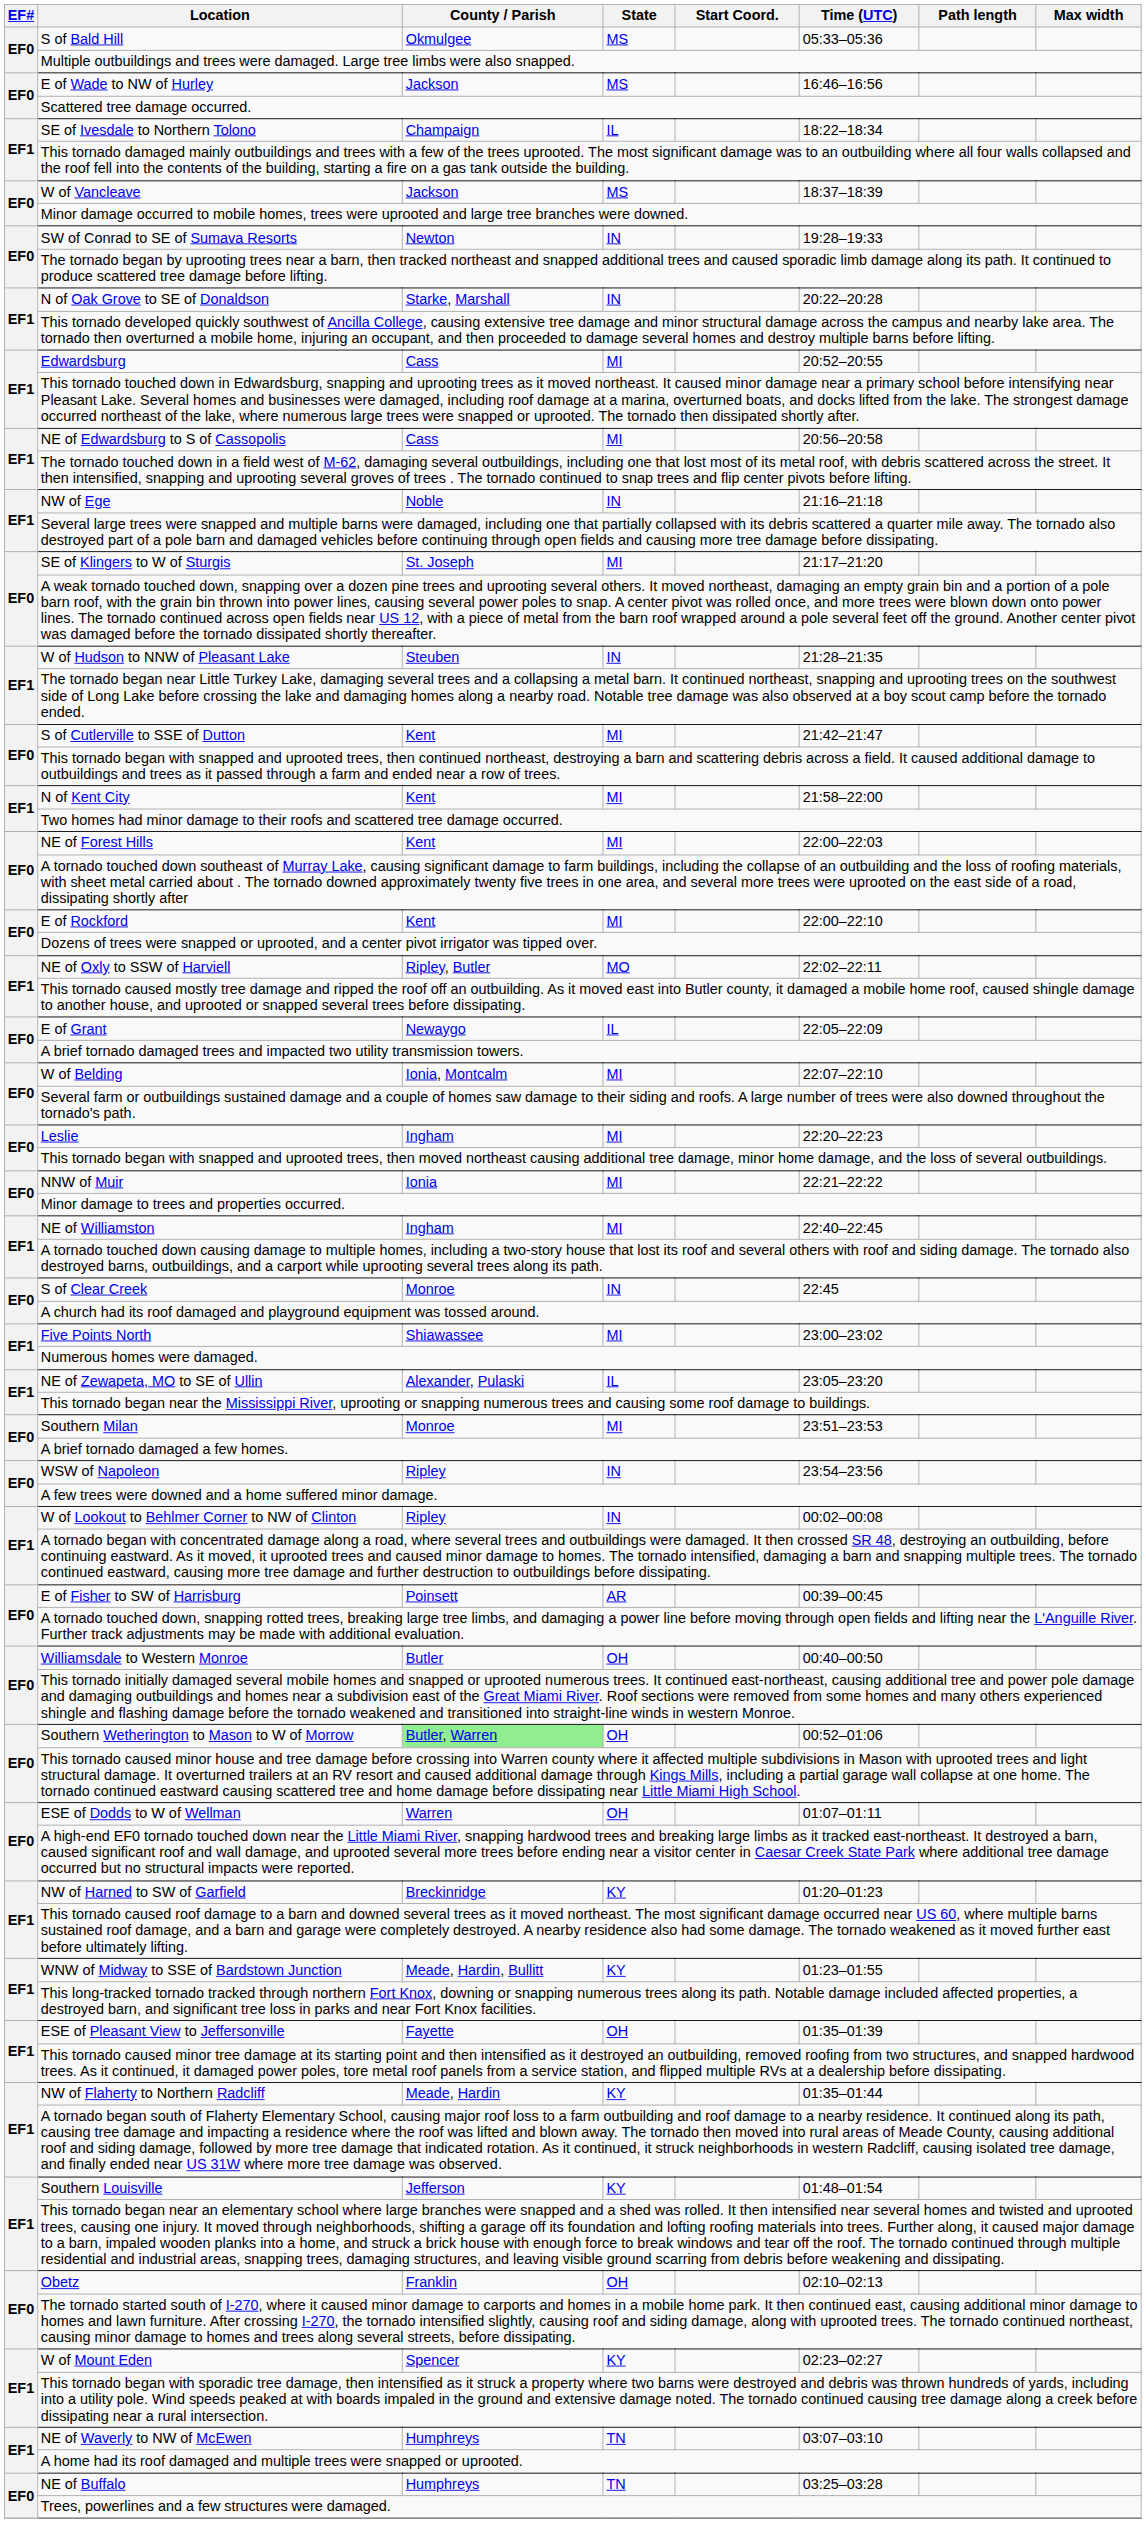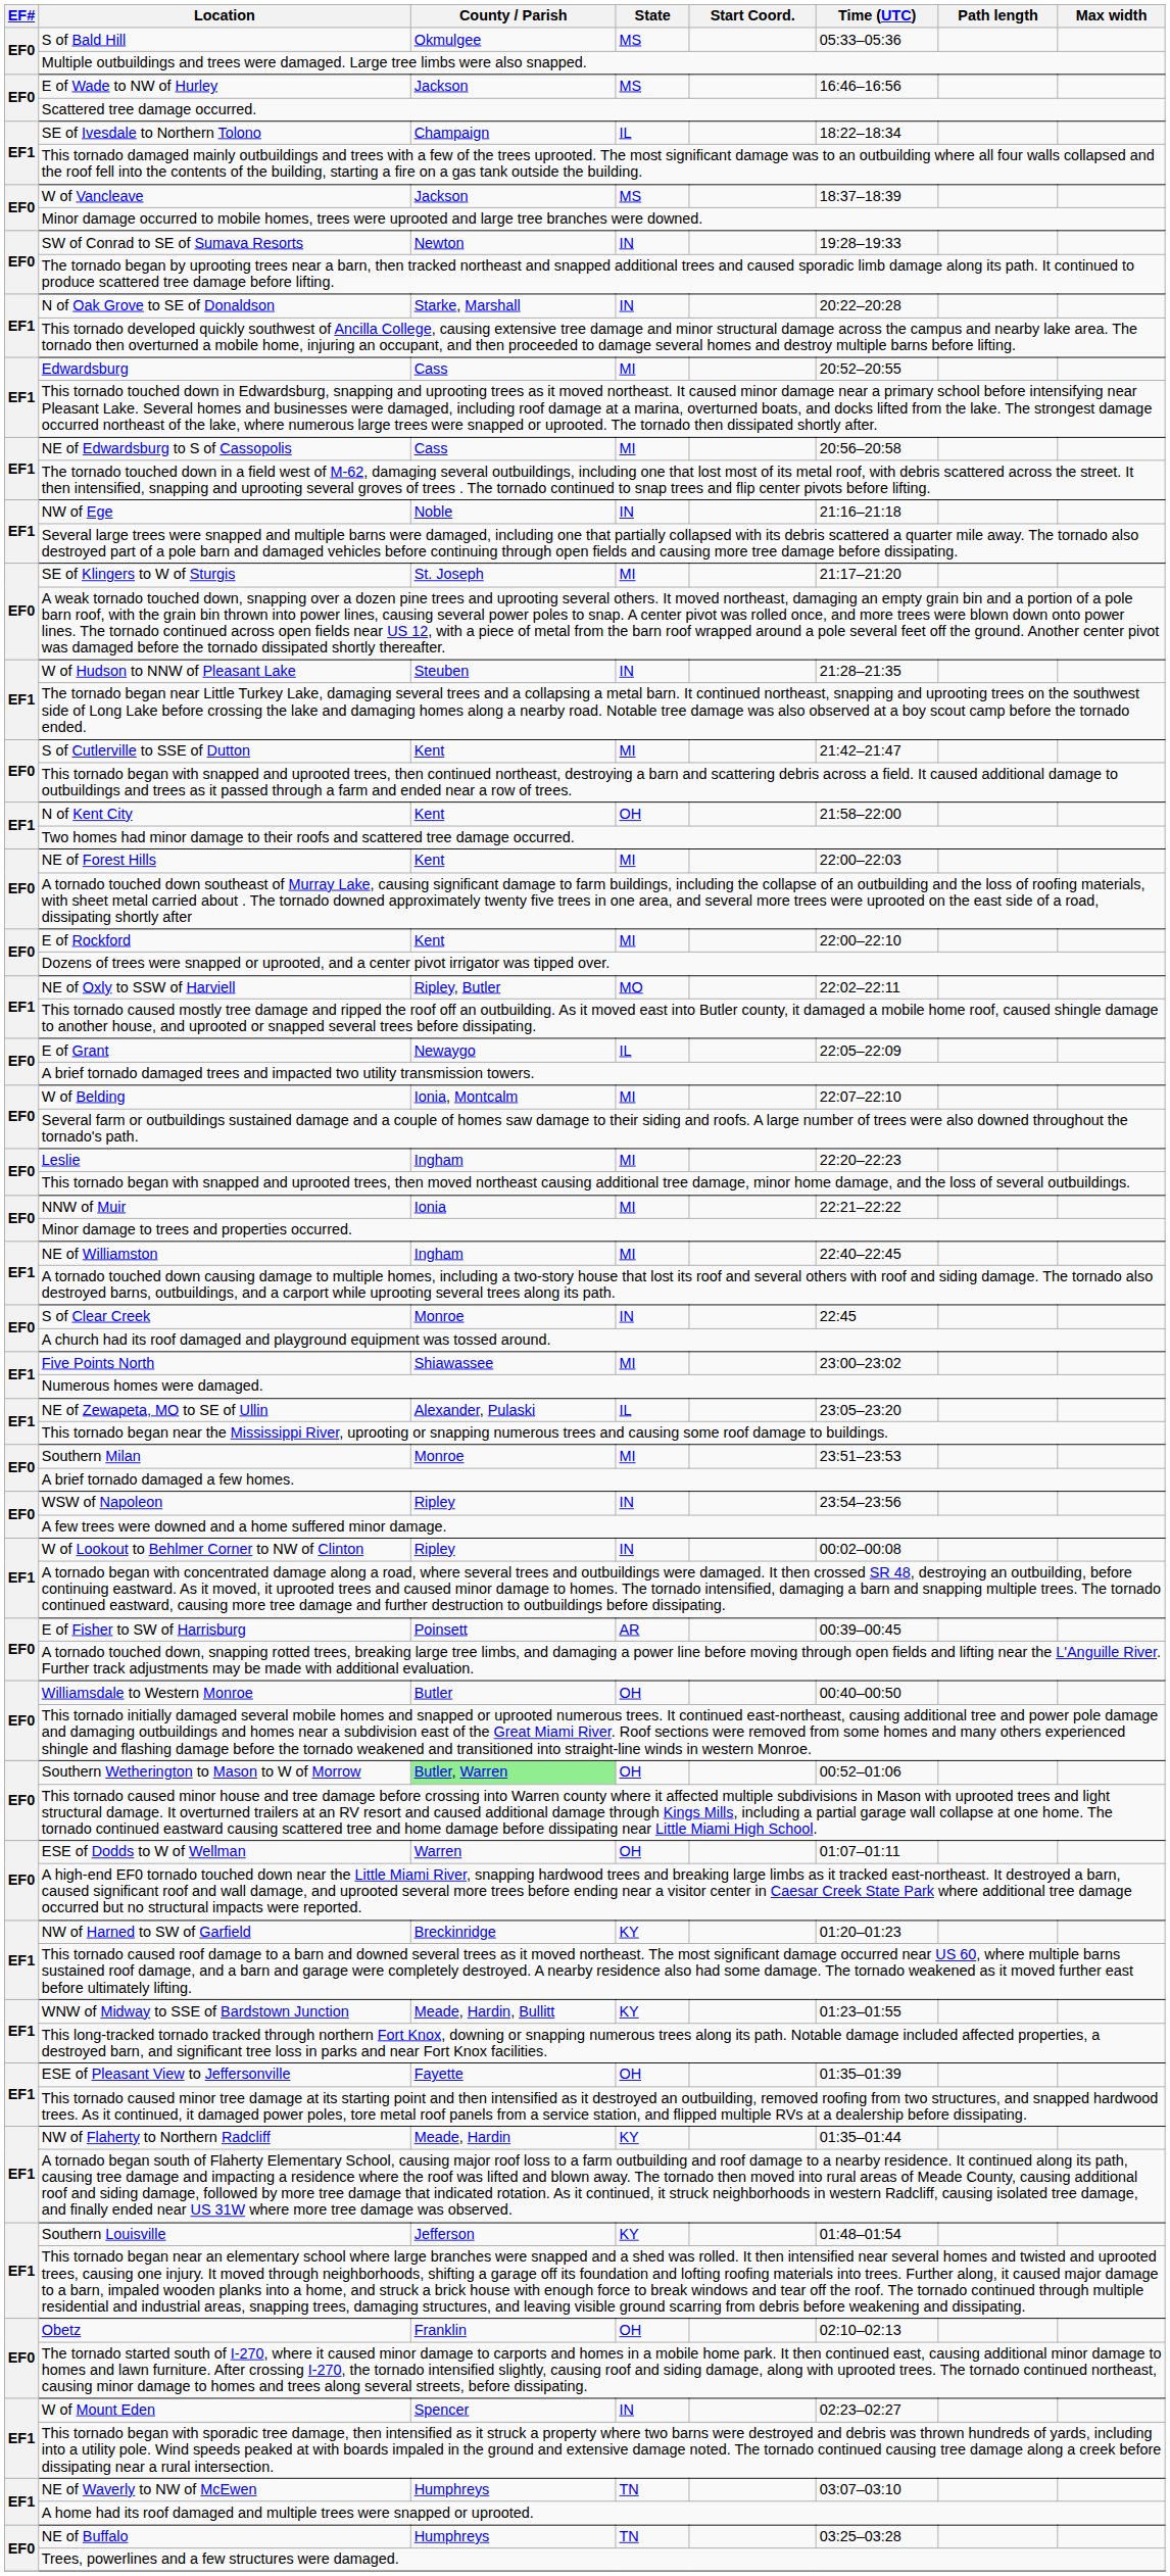N of Kent City | State: MI -> OH
W of Mount Eden | State: KY -> IN
